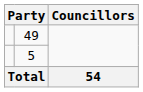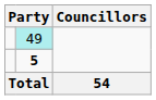49 | column 2: no background -> paleturquoise background
5 | column 2: normal -> bold
